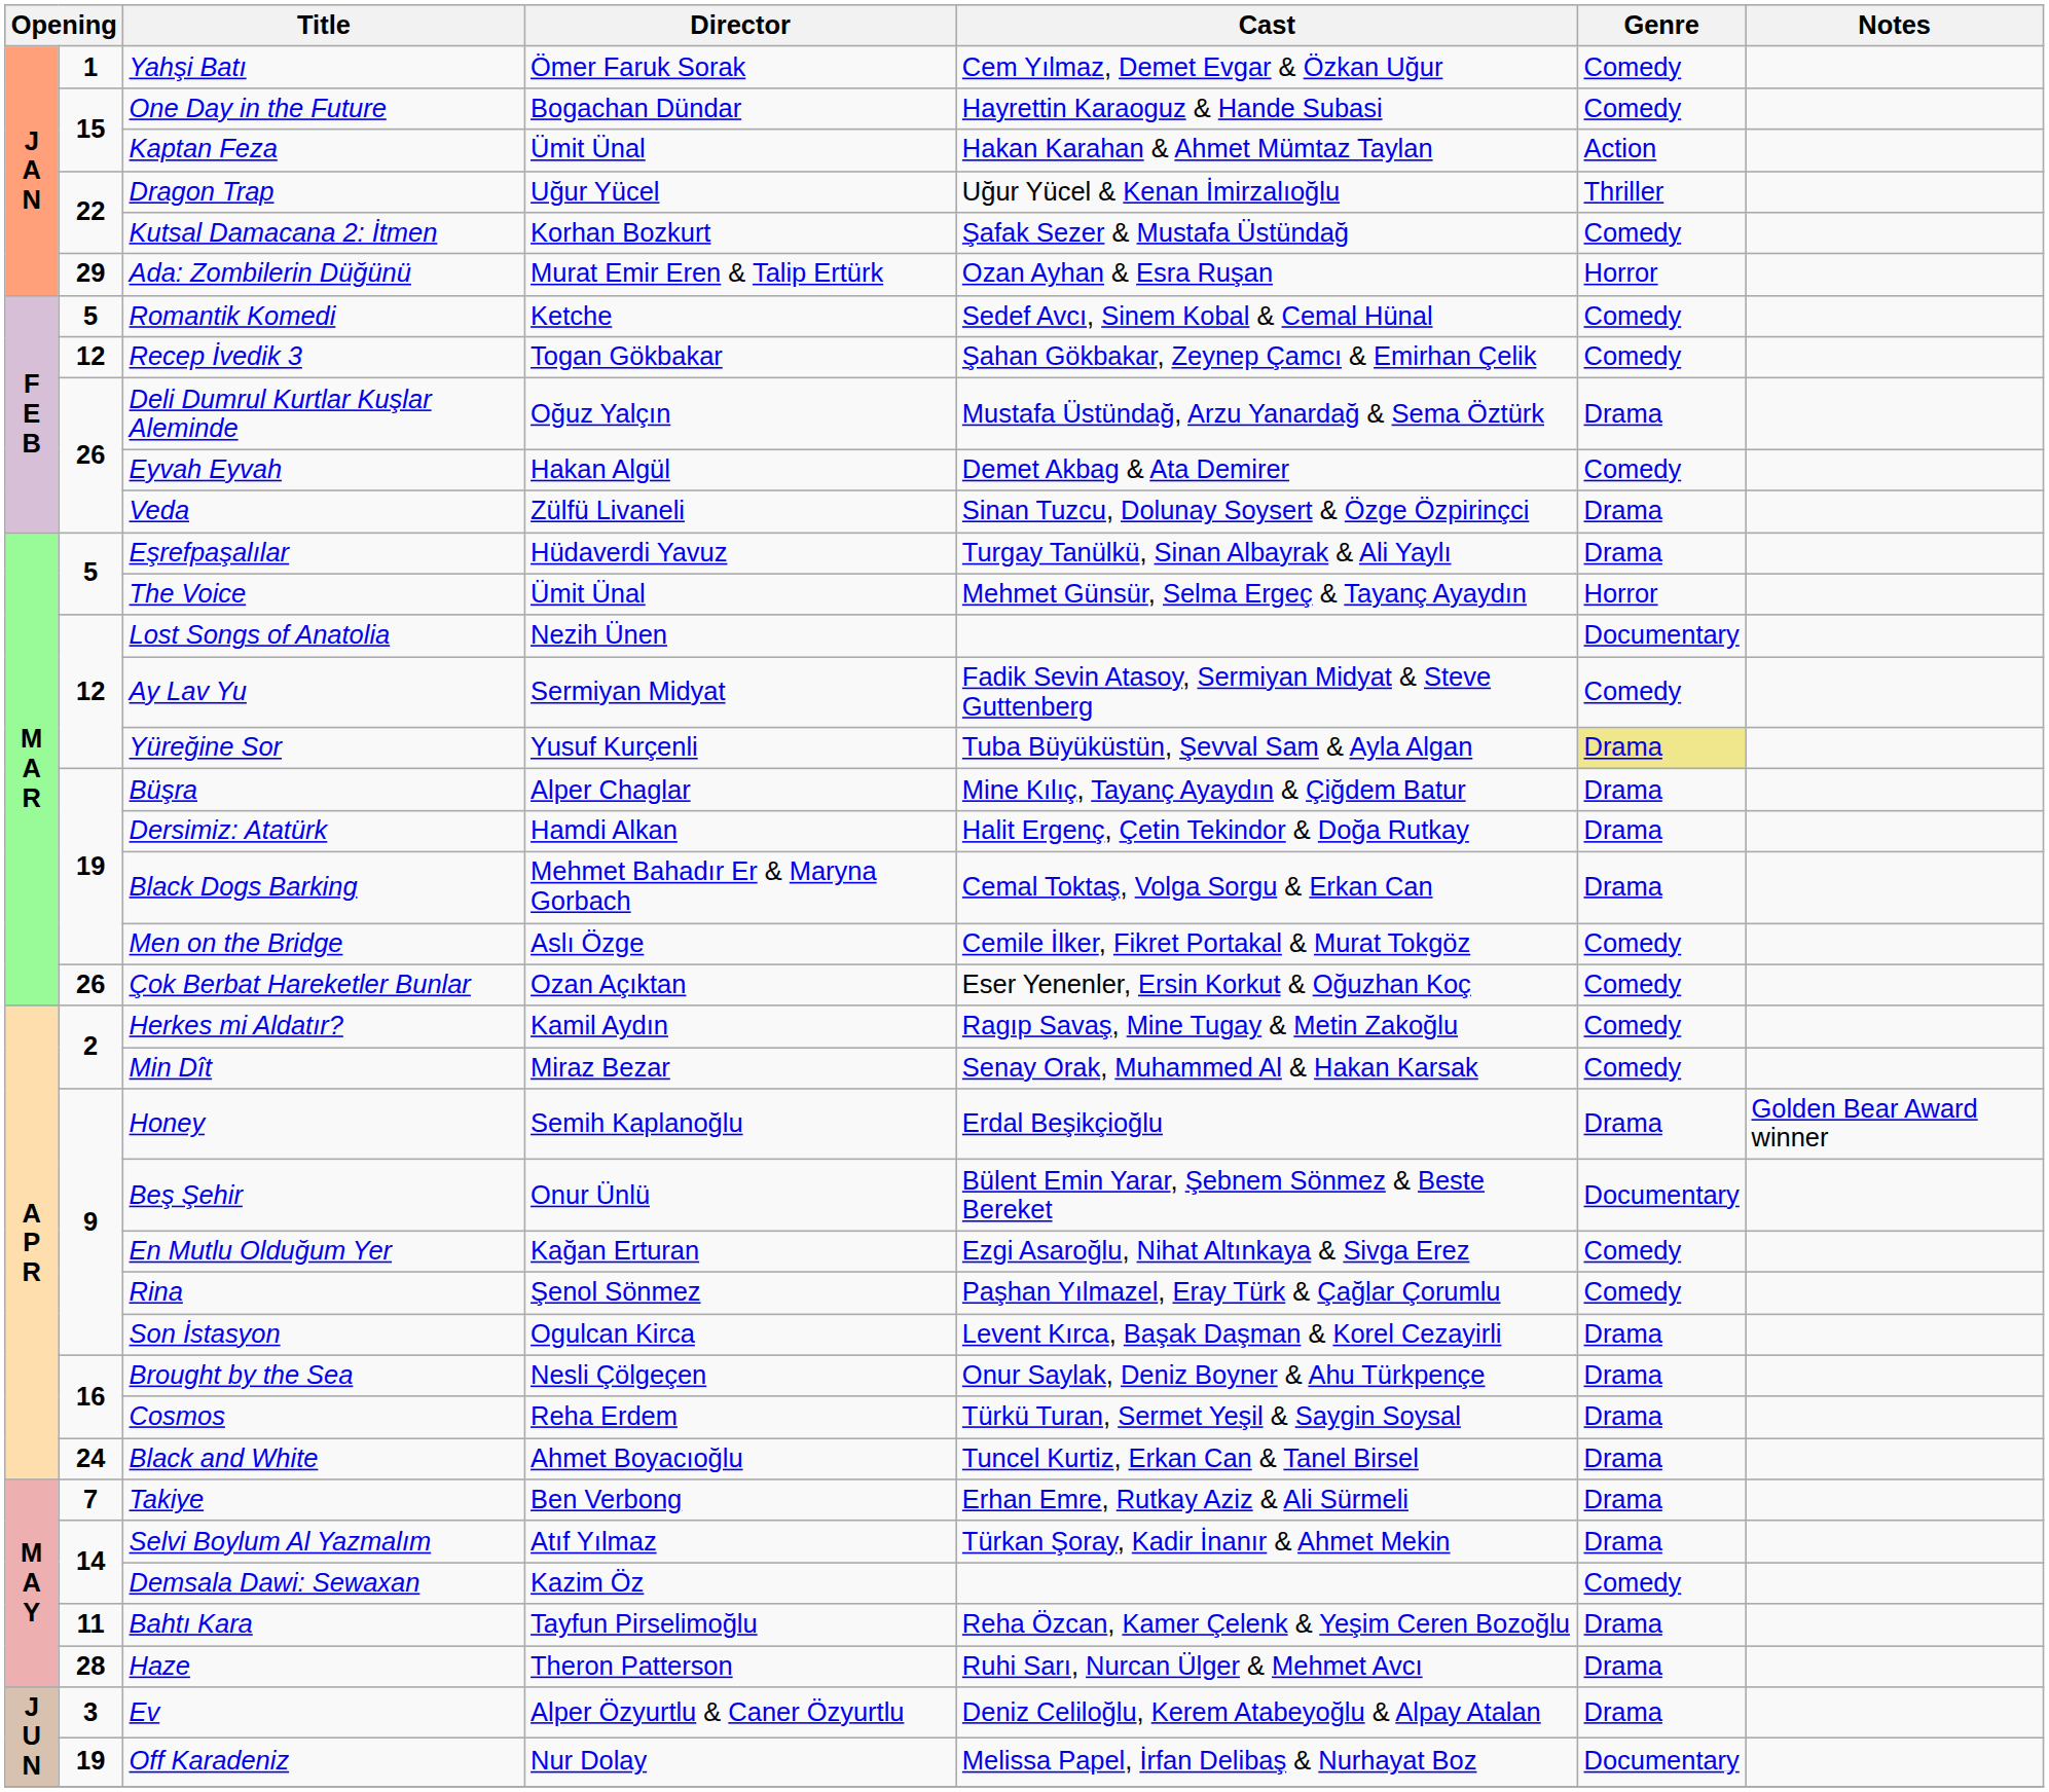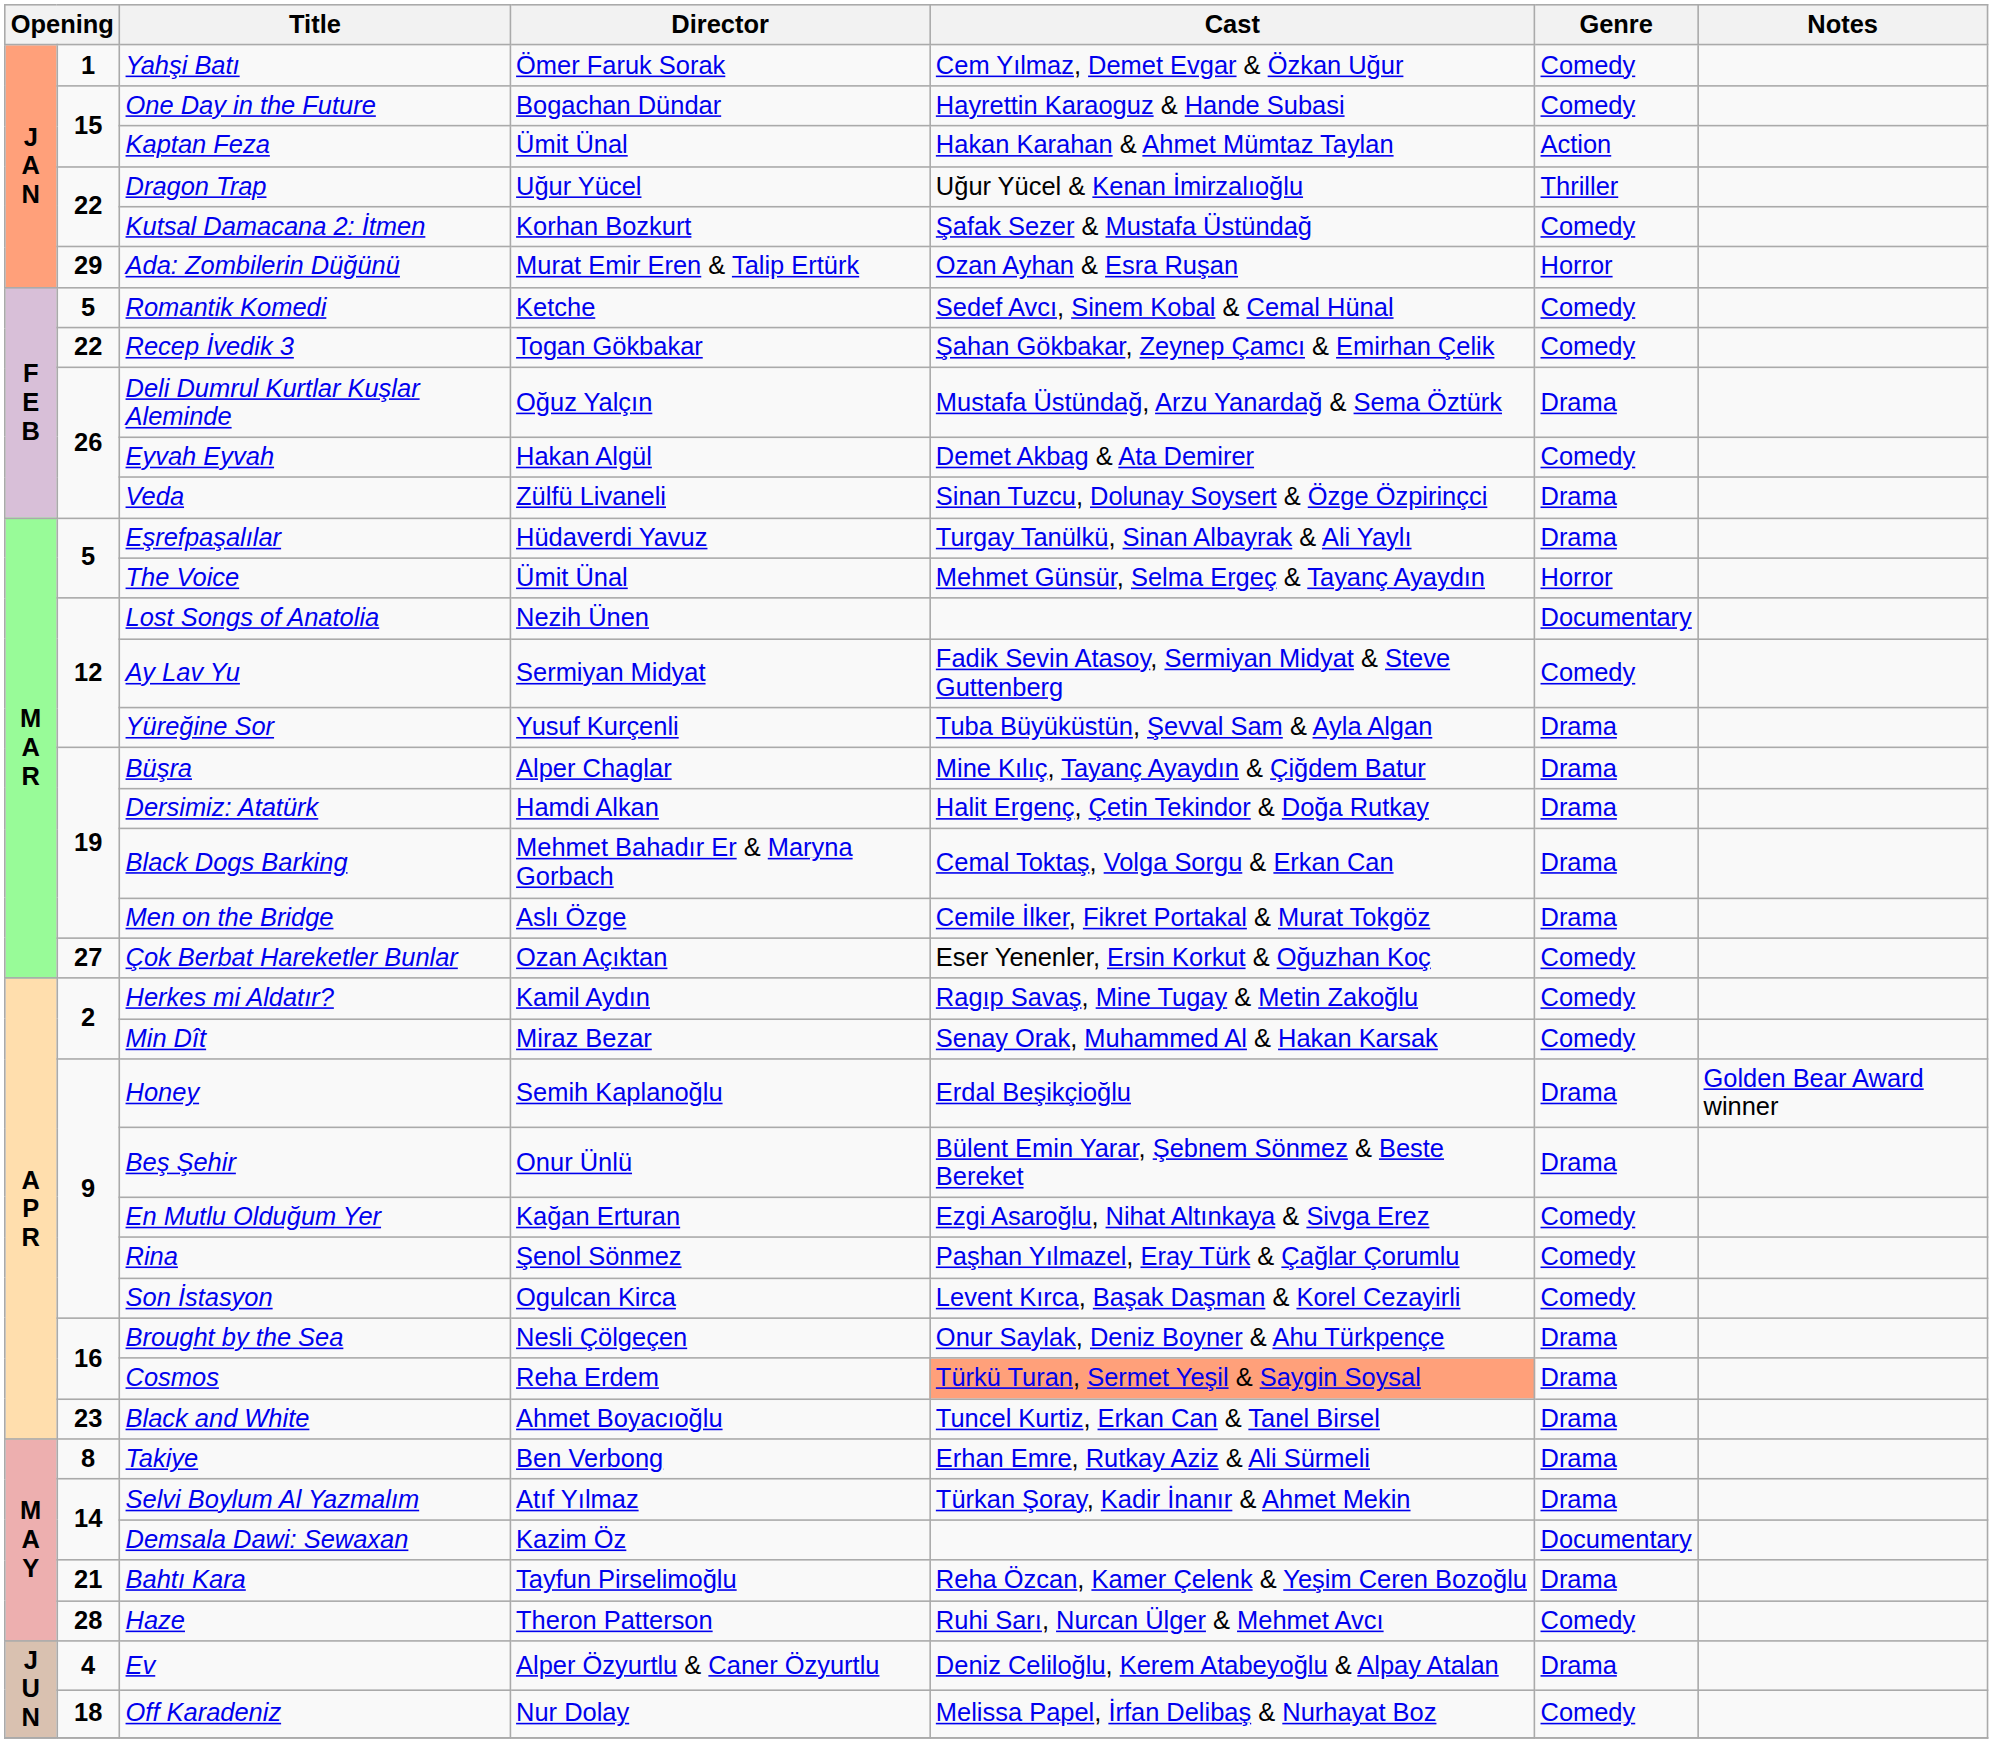Recep İvedik 3 | column 2: 12 -> 22
Yüreğine Sor | Genre: khaki background -> no background
Men on the Bridge | Genre: Comedy -> Drama
Çok Berbat Hareketler Bunlar | column 2: 26 -> 27
Beş Şehir | Genre: Documentary -> Drama
Son İstasyon | Genre: Drama -> Comedy
Cosmos | Cast: no background -> lightsalmon background
Black and White | column 2: 24 -> 23
Takiye | column 2: 7 -> 8
Demsala Dawi: Sewaxan | Genre: Comedy -> Documentary
Bahtı Kara | column 2: 11 -> 21
Haze | Genre: Drama -> Comedy
Ev | column 2: 3 -> 4
Off Karadeniz | column 2: 19 -> 18
Off Karadeniz | Genre: Documentary -> Comedy
